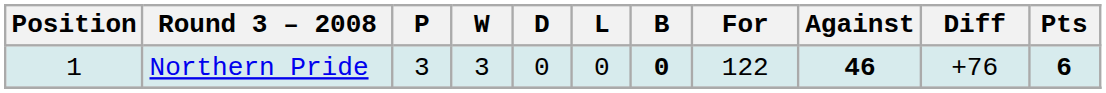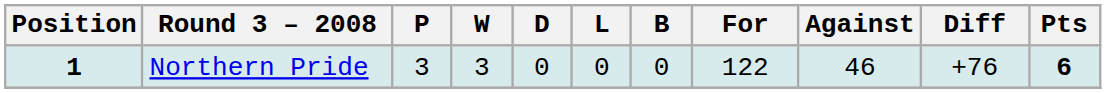Northern Pride | Position: normal -> bold
Northern Pride | B: bold -> normal
Northern Pride | Against: bold -> normal
